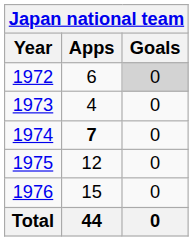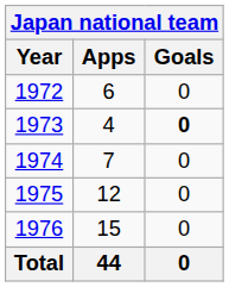1972 | Goals: lightgrey background -> no background
1973 | Goals: normal -> bold
1974 | Apps: bold -> normal
